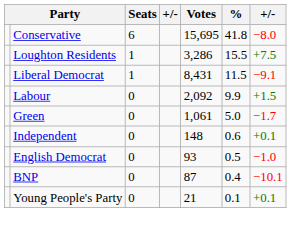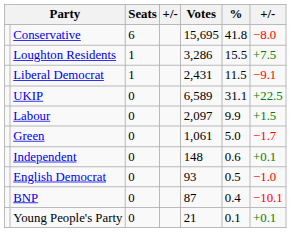Liberal Democrat | Votes: 8,431 -> 2,431
+ row: UKIP | 0 | 6,589 | 31.1 | +22.5
Labour | Votes: 2,092 -> 2,097
